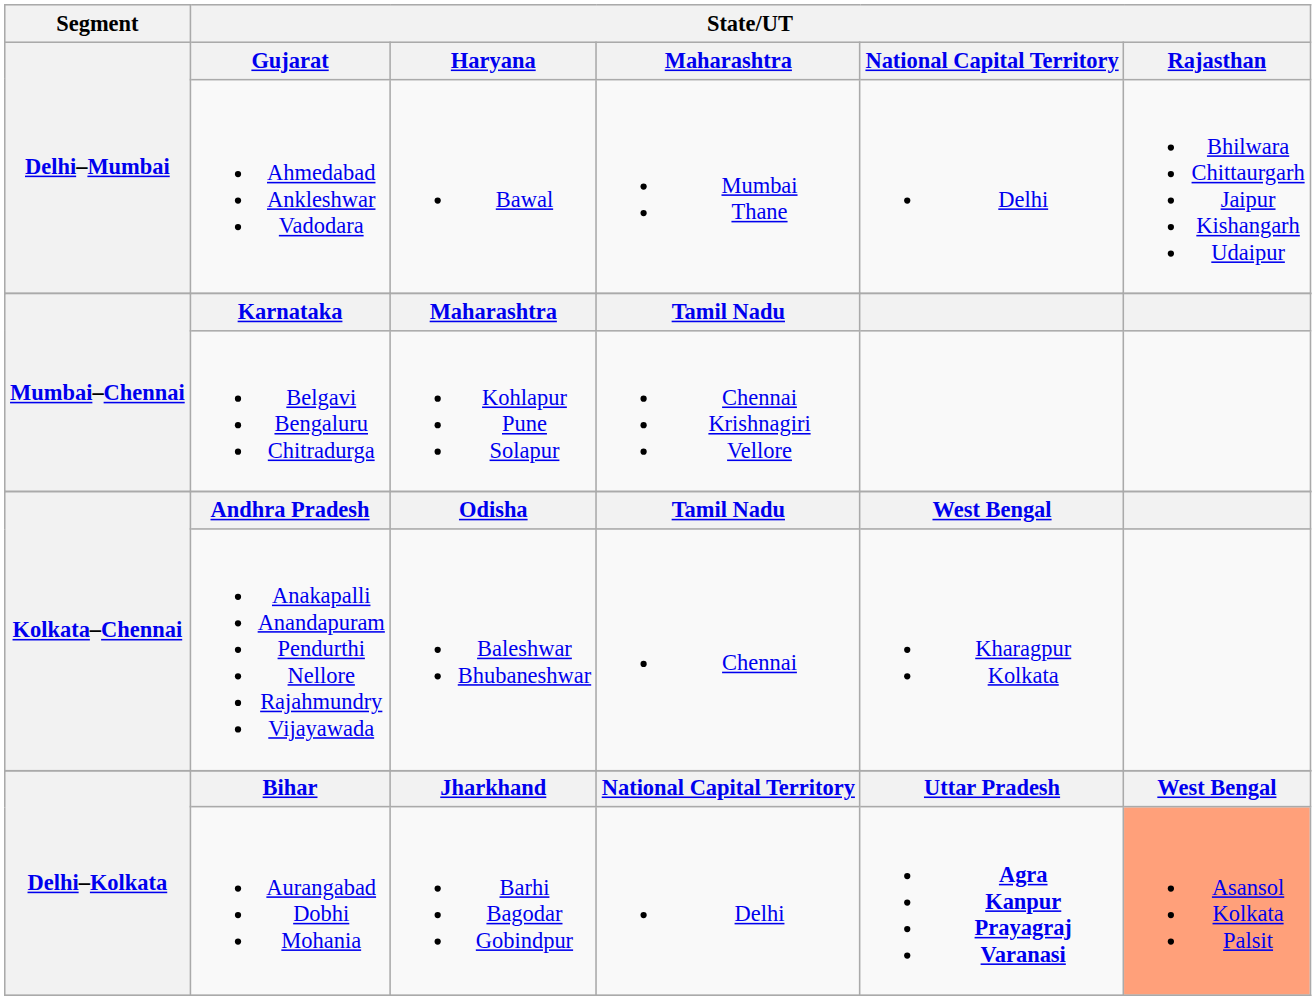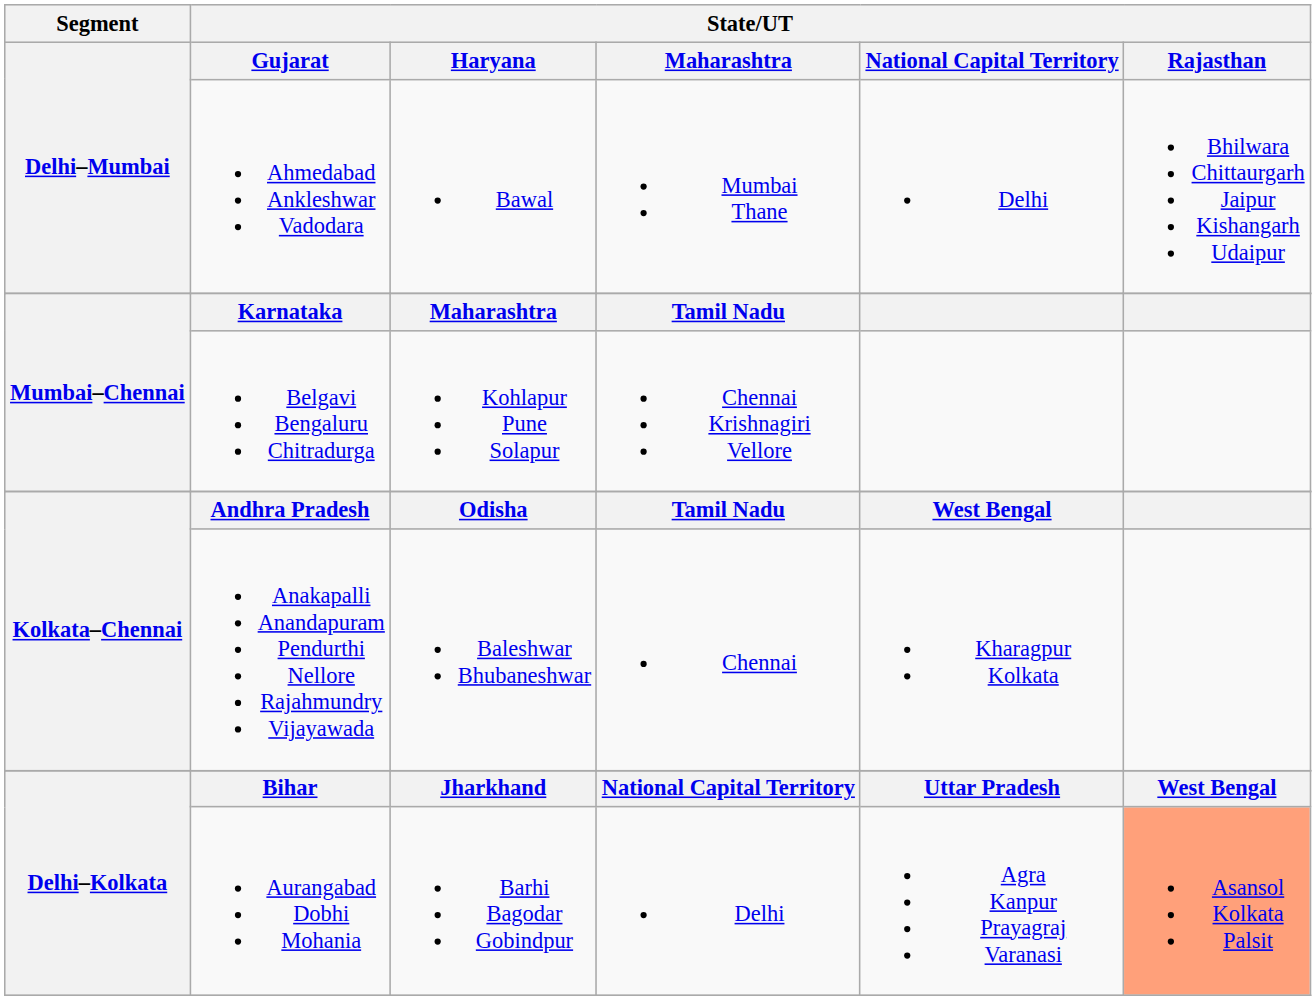Delhi–Kolkata / Aurangabad Dobhi Mohania | State/UT / National Capital Territory: bold -> normal
